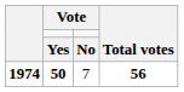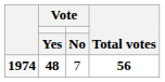56 | column 2: 50 -> 48
